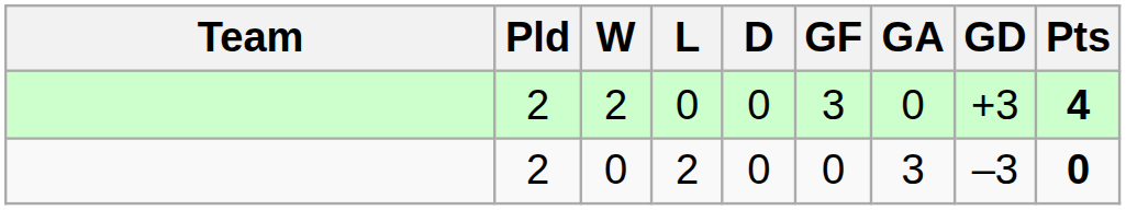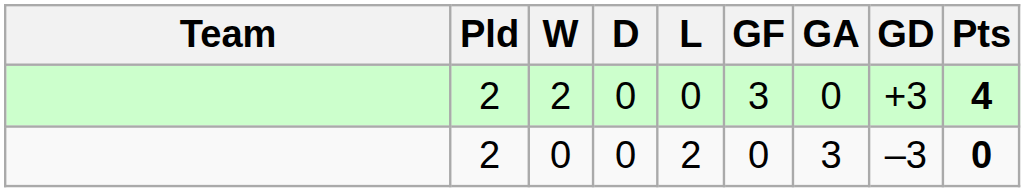columns swapped: D <-> L
